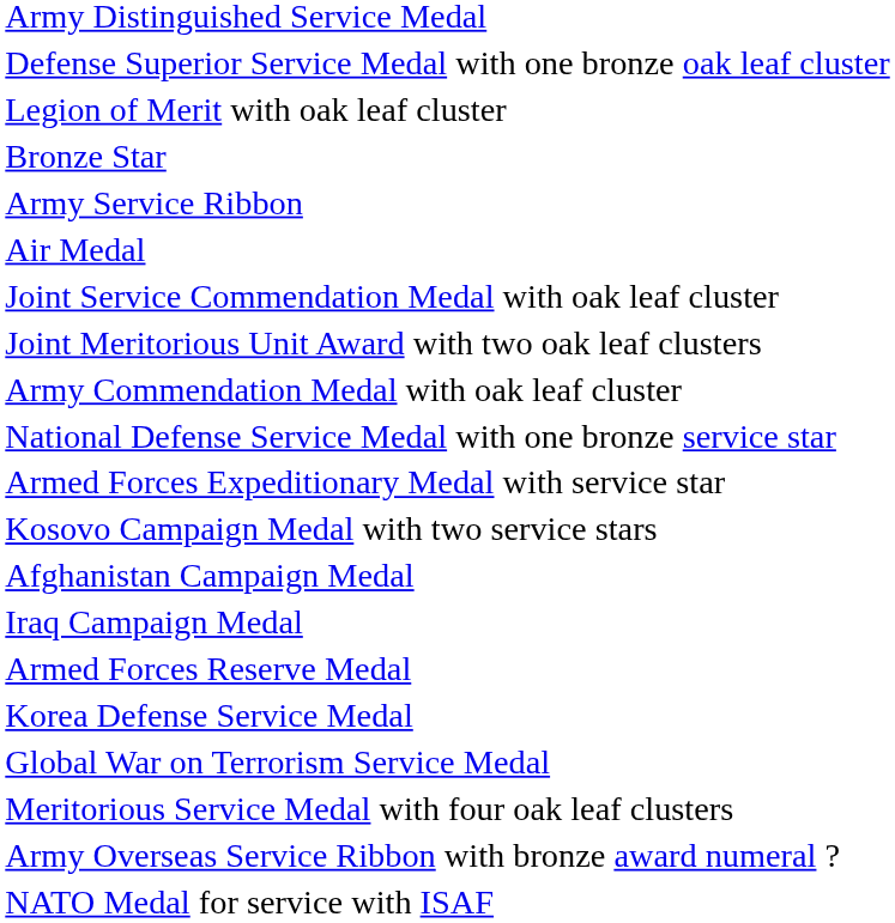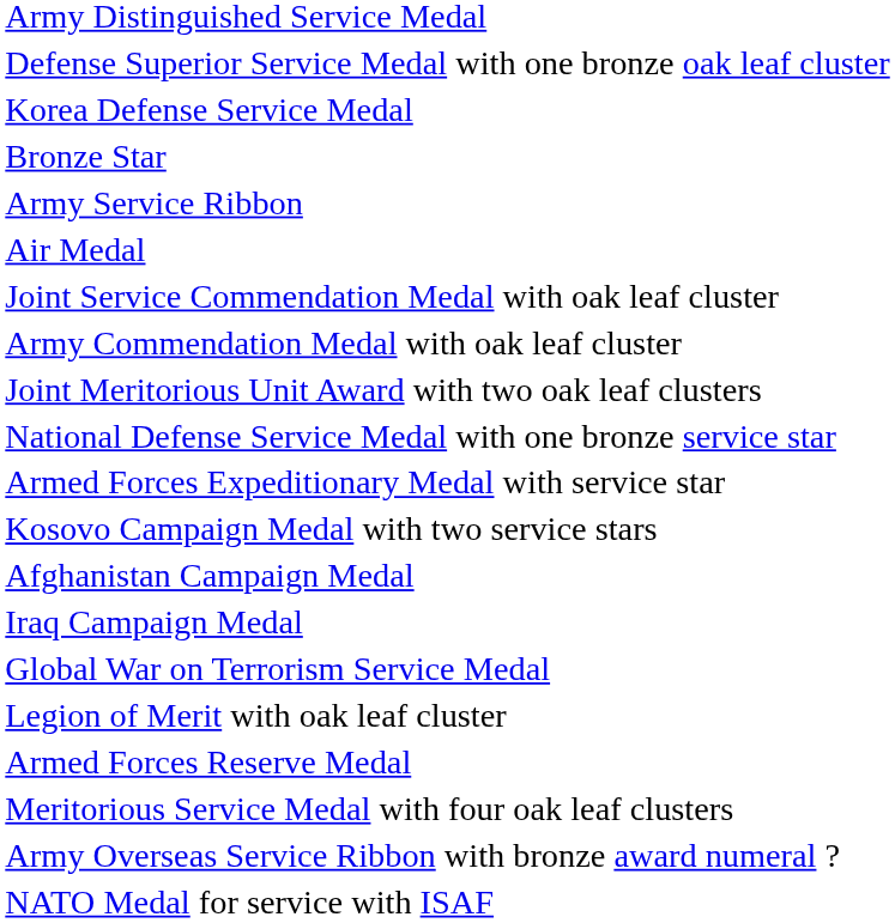row 3 | column 1: Legion of Merit with oak leaf cluster -> Korea Defense Service Medal
row 8 | column 1: Joint Meritorious Unit Award with two oak leaf clusters -> Army Commendation Medal with oak leaf cluster
row 9 | column 1: Army Commendation Medal with oak leaf cluster -> Joint Meritorious Unit Award with two oak leaf clusters
row 15 | column 1: Armed Forces Reserve Medal -> Global War on Terrorism Service Medal
row 16 | column 1: Korea Defense Service Medal -> Legion of Merit with oak leaf cluster
row 17 | column 1: Global War on Terrorism Service Medal -> Armed Forces Reserve Medal
